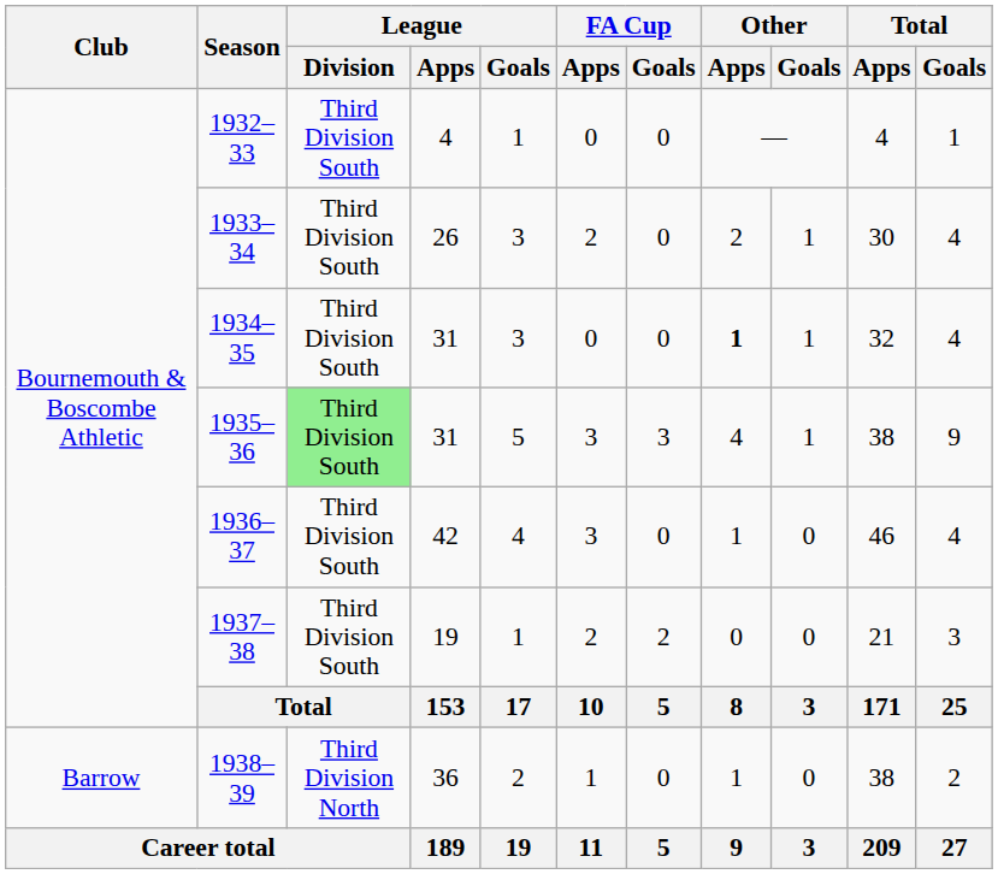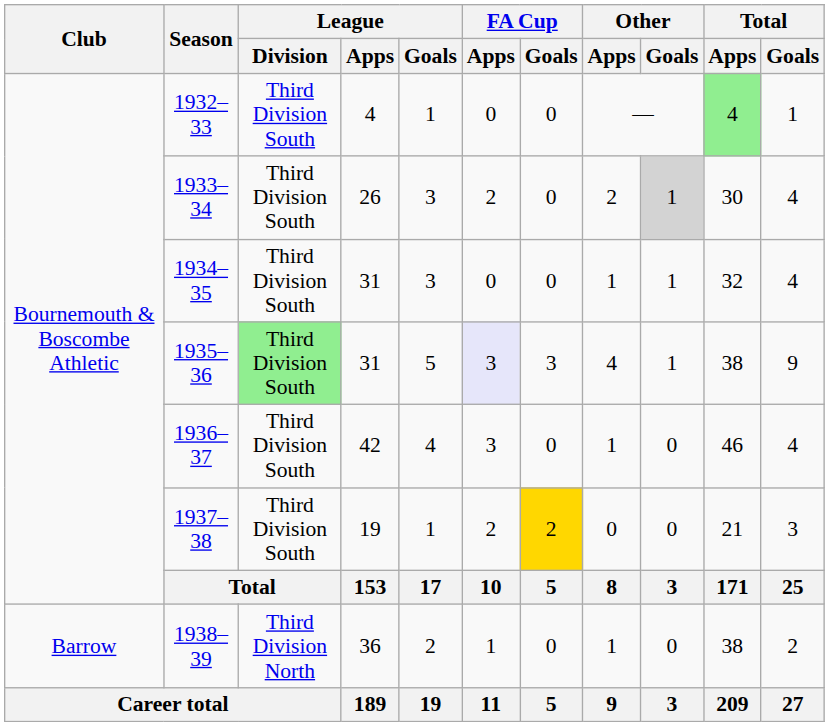1932–33 | Total / Apps: no background -> lightgreen background
1933–34 | Other / Goals: no background -> lightgrey background
1934–35 | Other / Apps: bold -> normal
1935–36 | FA Cup / Apps: no background -> lavender background
1937–38 | FA Cup / Goals: no background -> gold background
